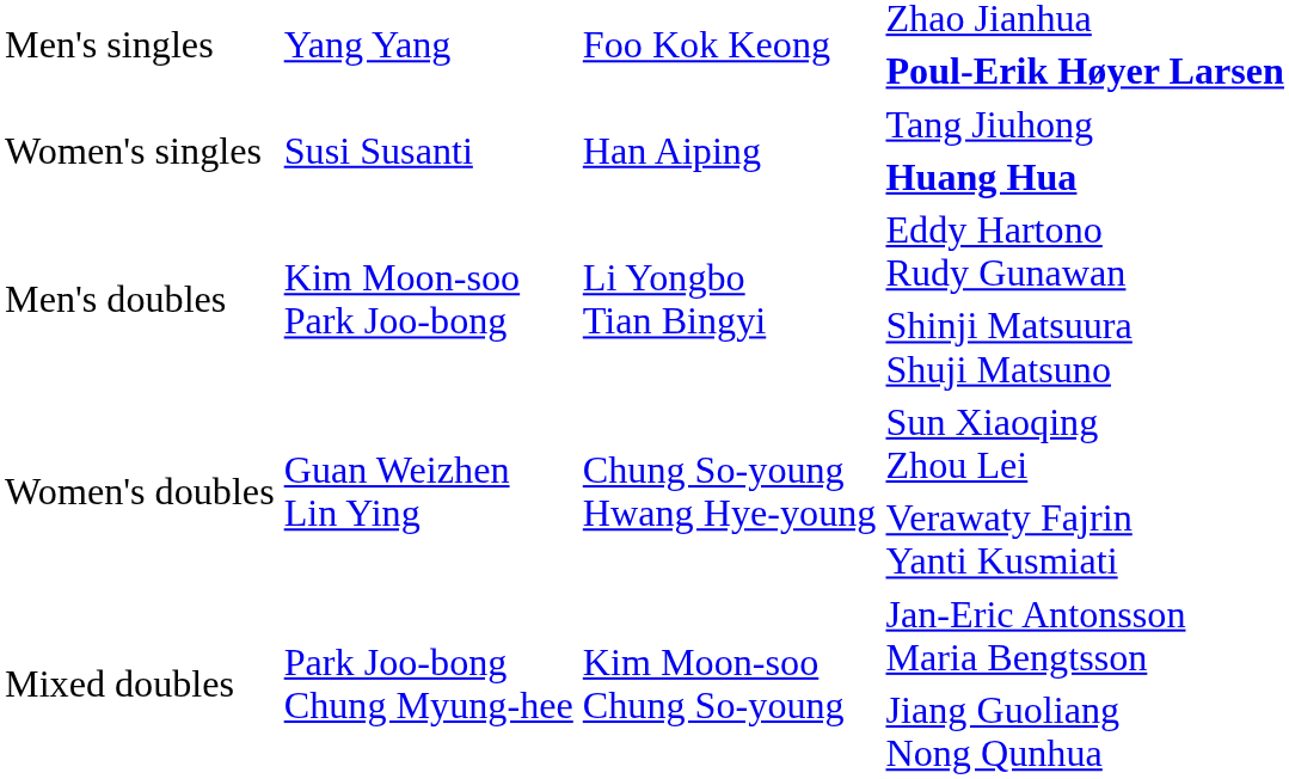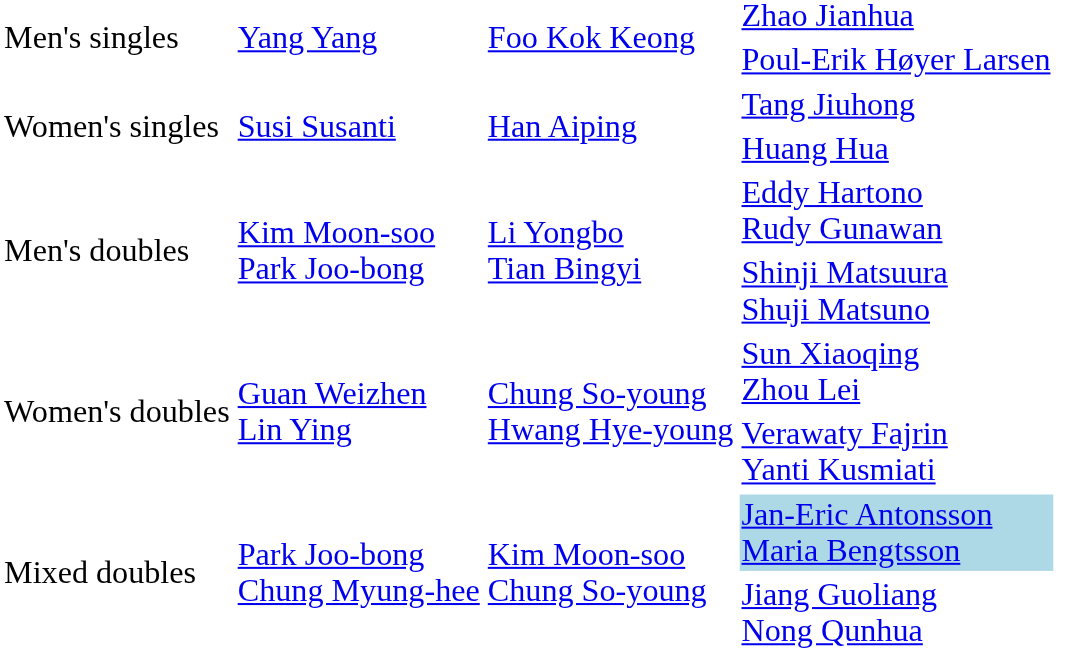Poul-Erik Høyer Larsen | column 4: bold -> normal
Huang Hua | column 4: bold -> normal
Jan-Eric Antonsson Maria Bengtsson | column 4: no background -> lightblue background
